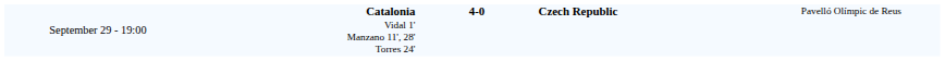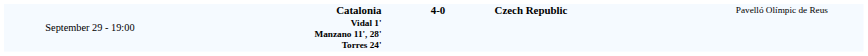Vidal 1' Manzano 11', 28' Torres 24' | column 2: normal -> bold
